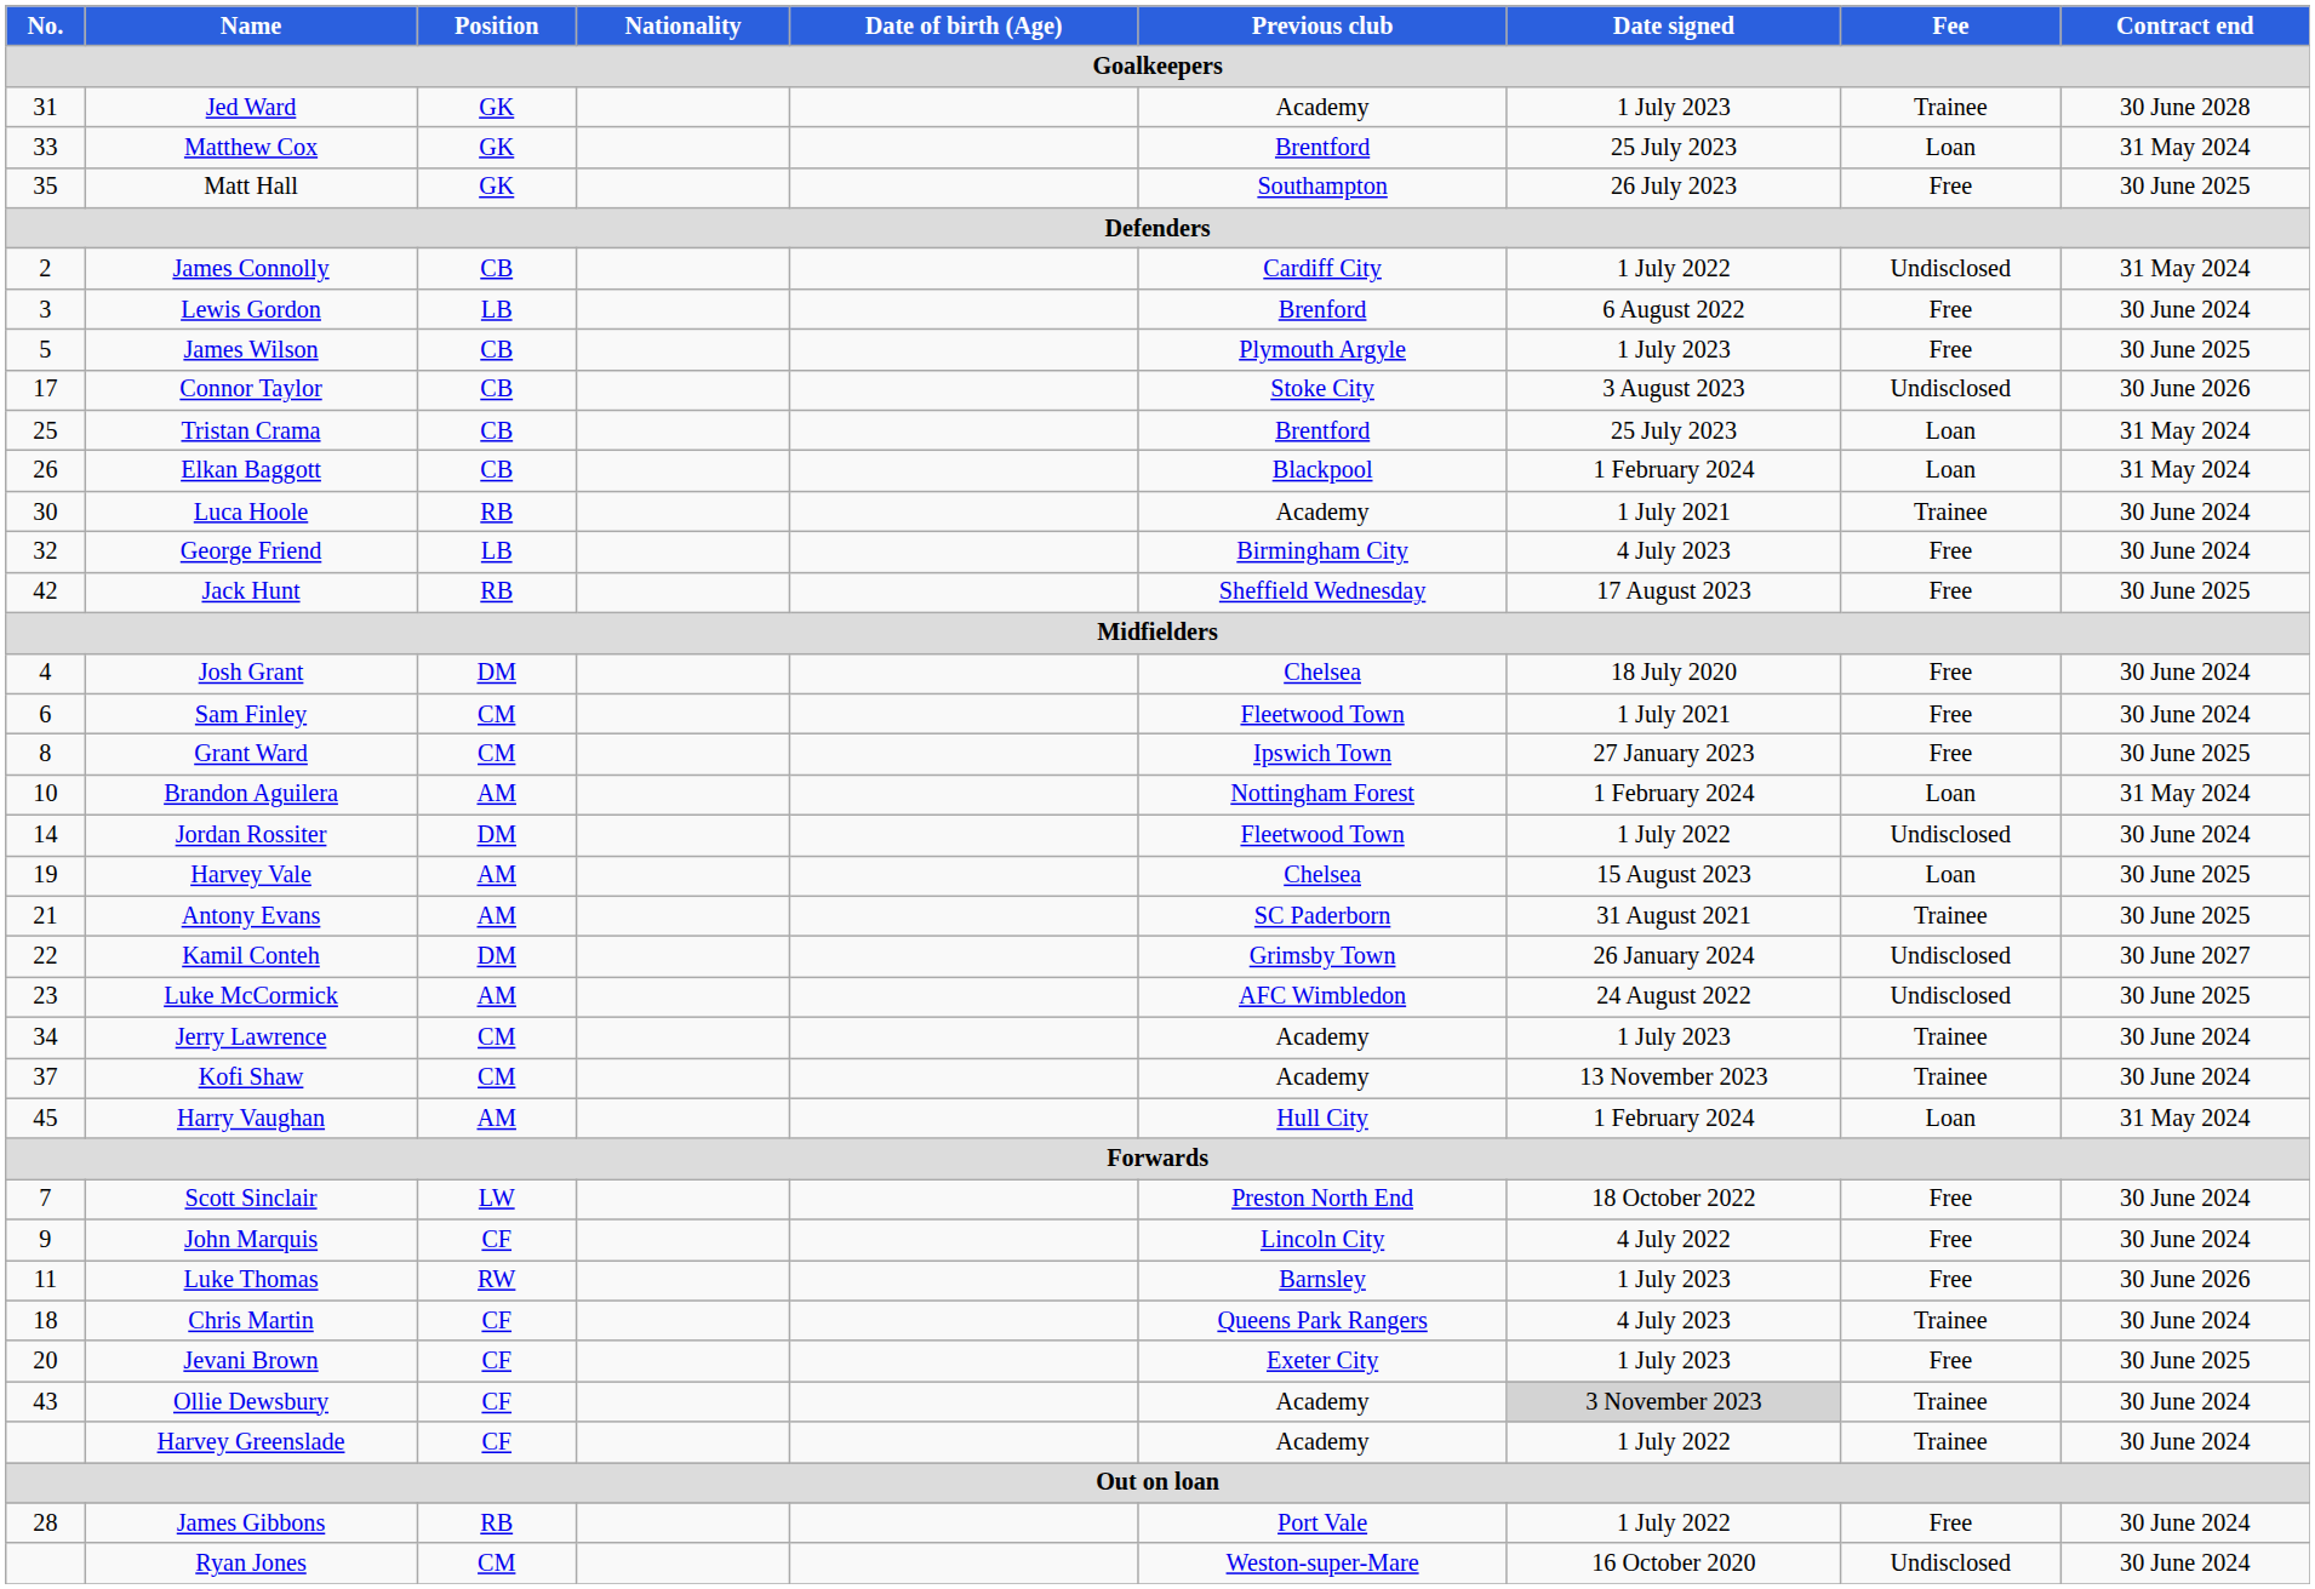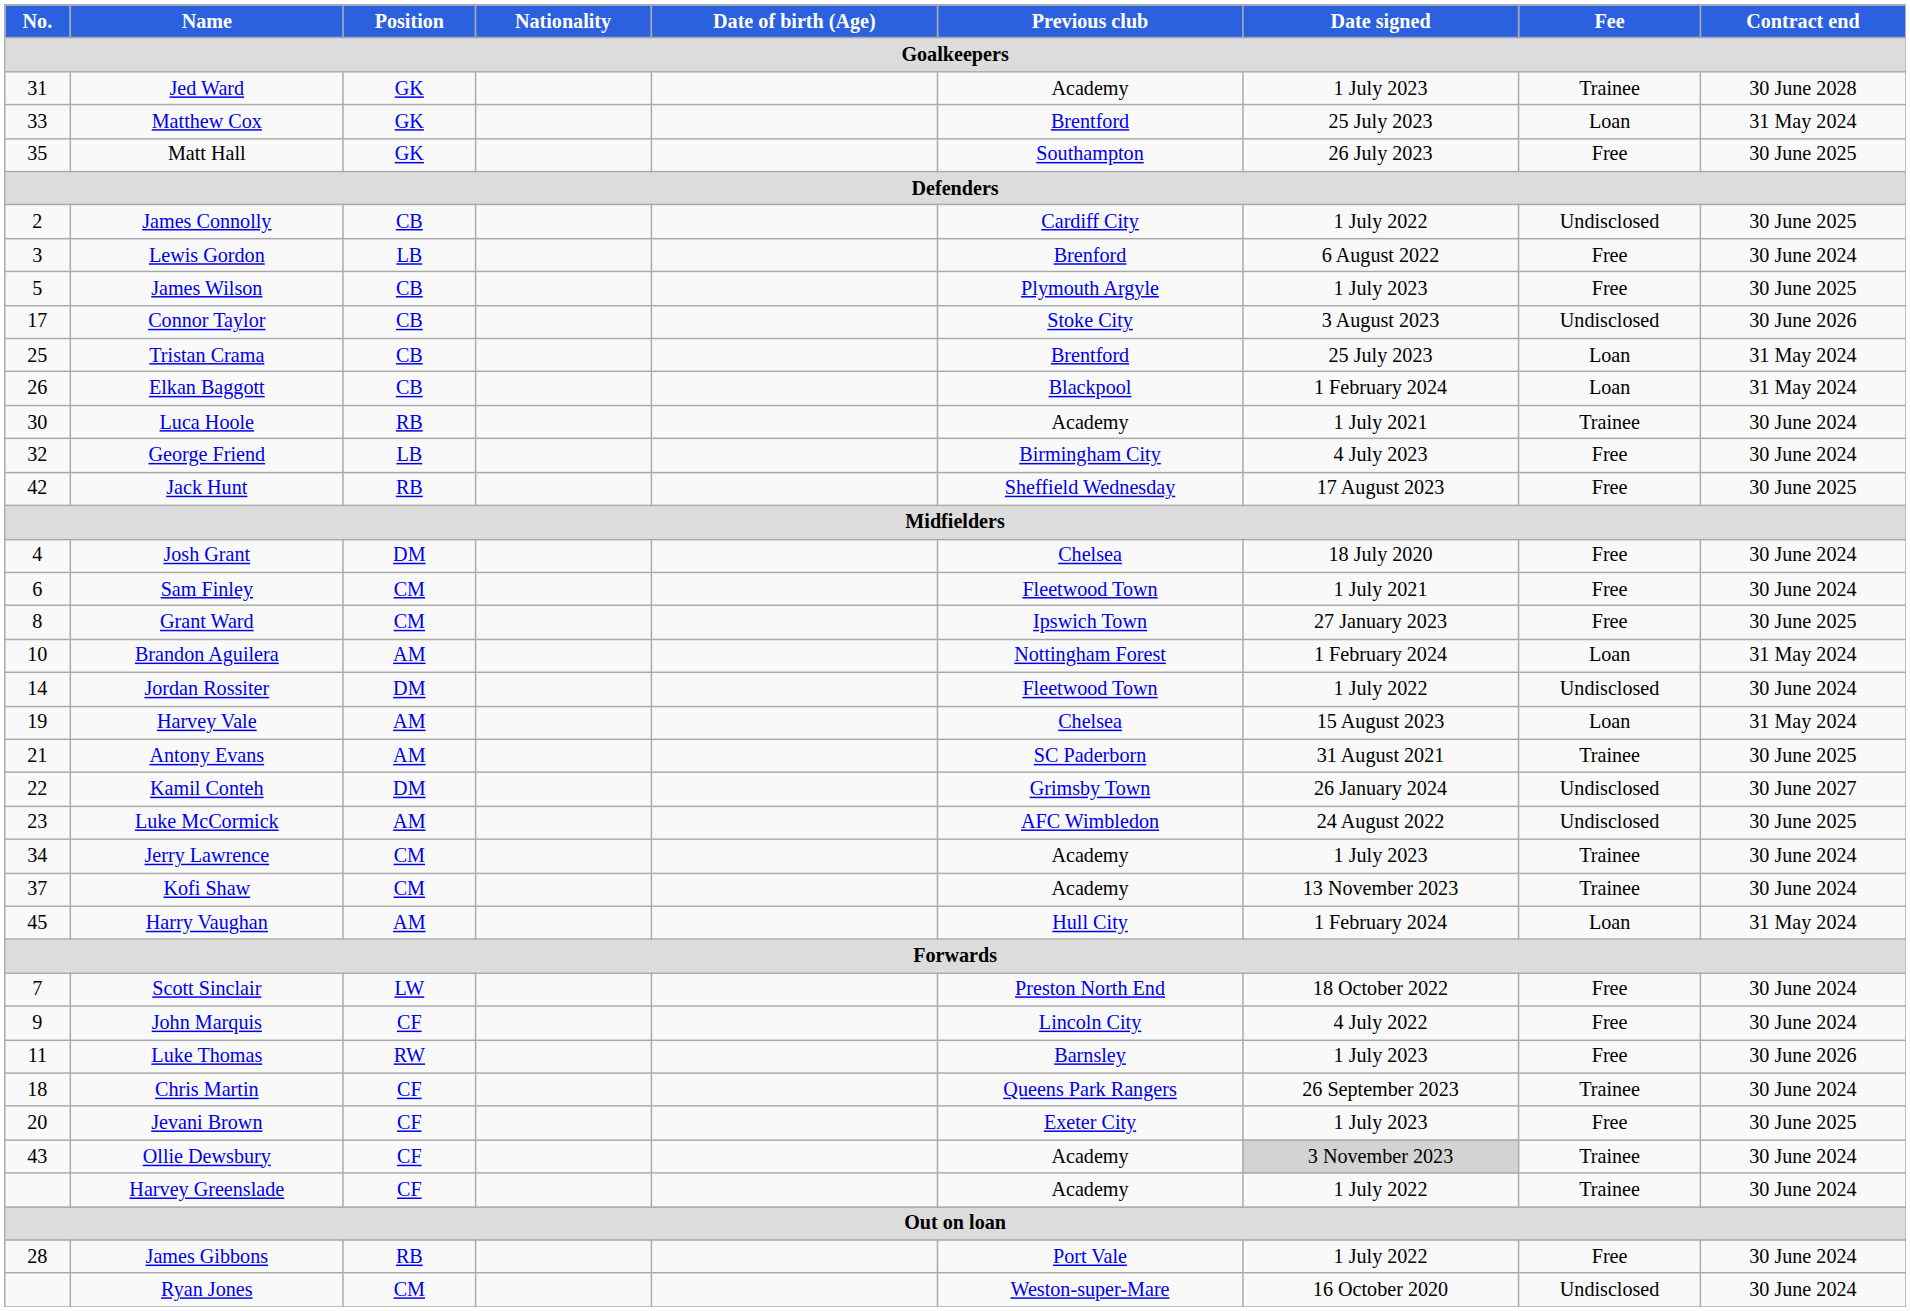James Connolly | Contract end: 31 May 2024 -> 30 June 2025
Harvey Vale | Contract end: 30 June 2025 -> 31 May 2024
Chris Martin | Date signed: 4 July 2023 -> 26 September 2023
